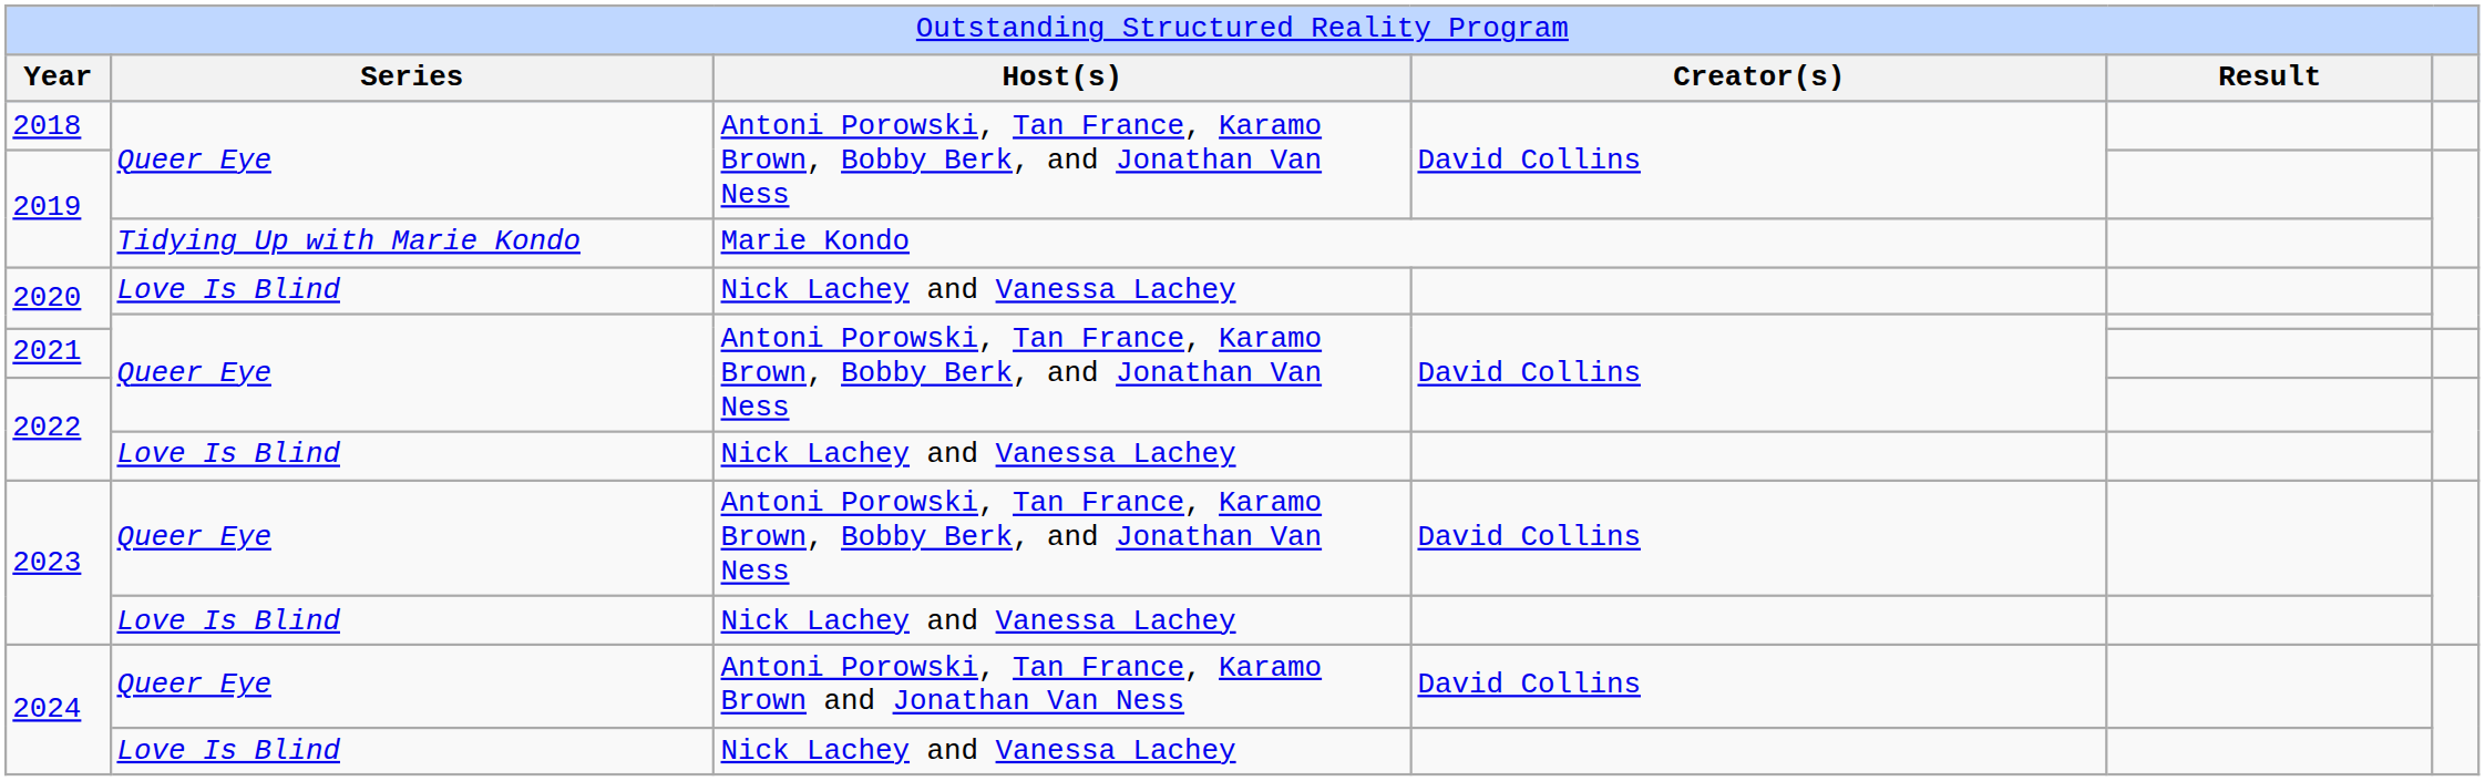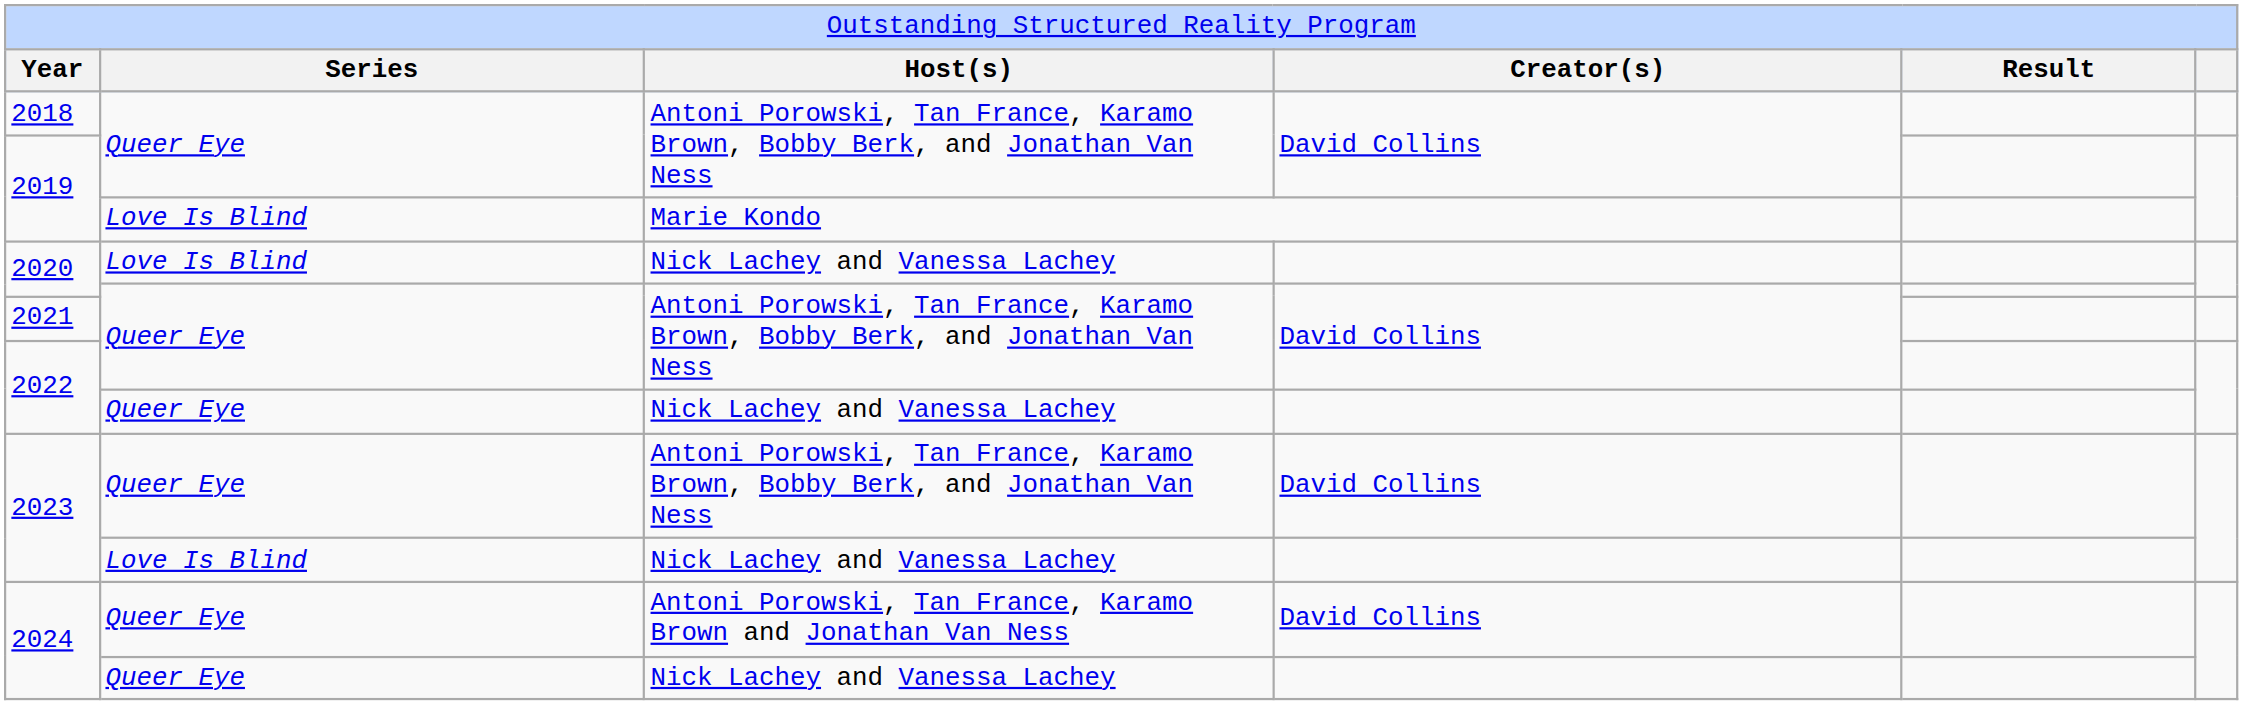2019 / Marie Kondo | column 2: Tidying Up with Marie Kondo -> Love Is Blind
2022 / Nick Lachey and Vanessa Lachey | column 2: Love Is Blind -> Queer Eye
2024 / Nick Lachey and Vanessa Lachey | column 2: Love Is Blind -> Queer Eye
